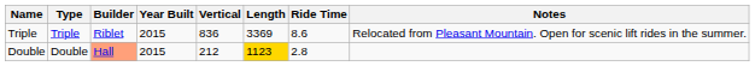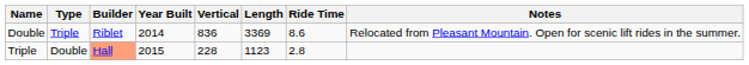row 2 | Name: Triple -> Double
row 2 | Year Built: 2015 -> 2014
row 3 | Name: Double -> Triple
row 3 | Vertical: 212 -> 228
row 3 | Length: gold background -> no background
